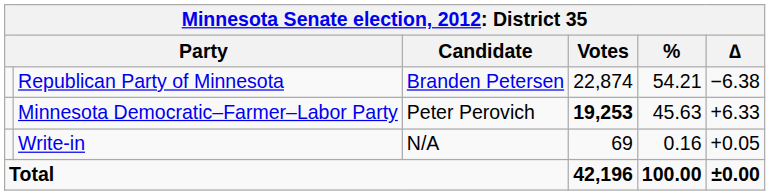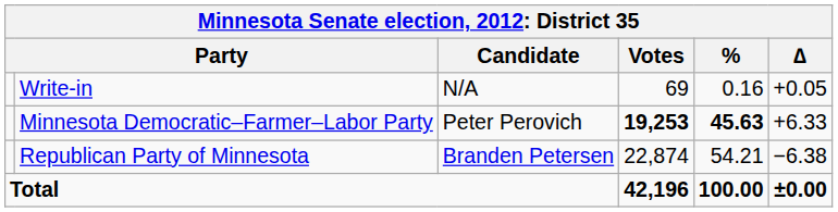rows swapped: Republican Party of Minnesota <-> Write-in
Minnesota Democratic–Farmer–Labor Party | %: normal -> bold
